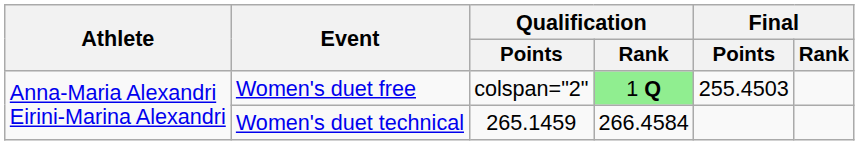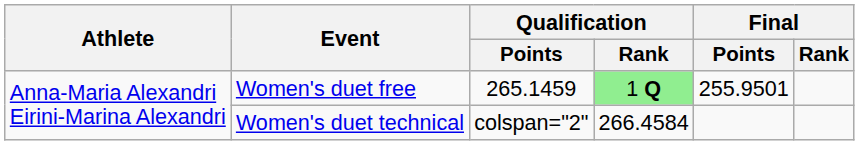Women's duet free | Qualification / Points: colspan="2" -> 265.1459
Women's duet free | Final / Points: 255.4503 -> 255.9501
Women's duet technical | Qualification / Points: 265.1459 -> colspan="2"
